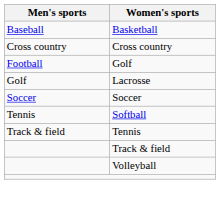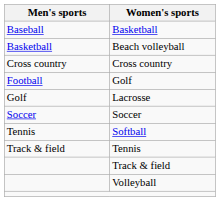+ row: Basketball | Beach volleyball
